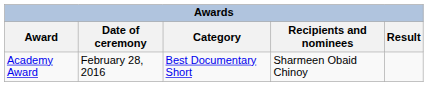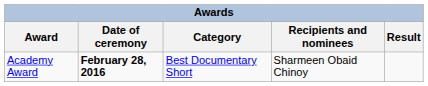Academy Award | Date of ceremony: normal -> bold
